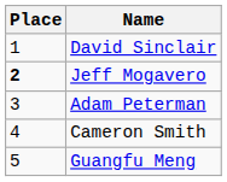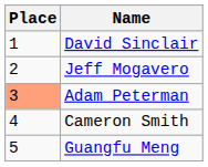Jeff Mogavero | Place: bold -> normal
Adam Peterman | Place: no background -> lightsalmon background
